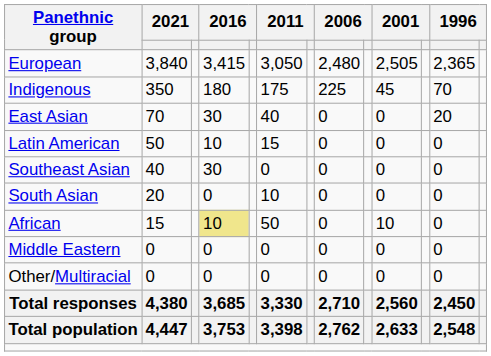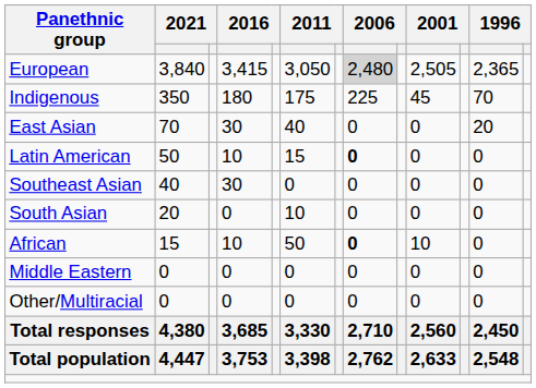European | column 8: no background -> lightgrey background
Latin American | column 8: normal -> bold
African | column 4: khaki background -> no background
African | column 8: normal -> bold
